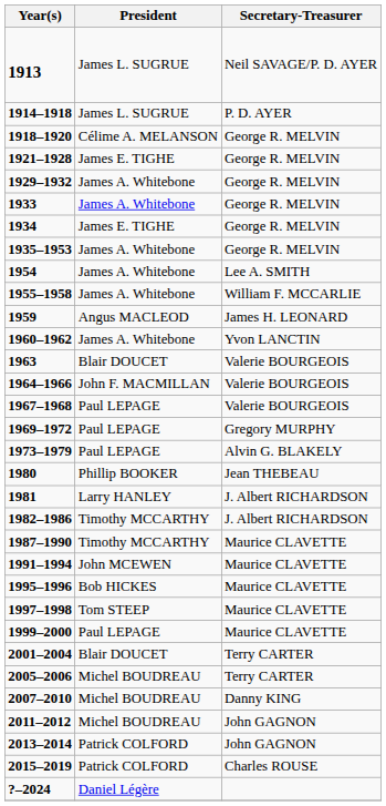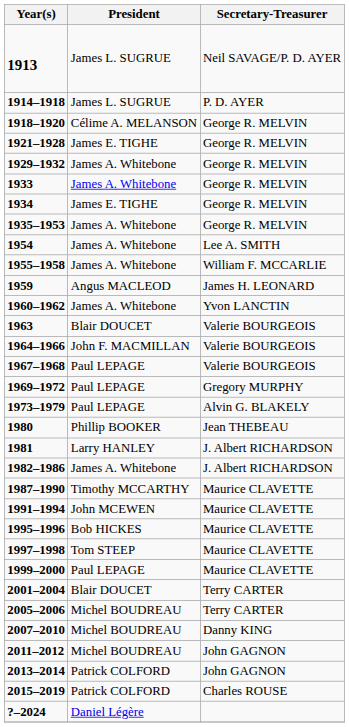1982–1986 | President: Timothy MCCARTHY -> James A. Whitebone
